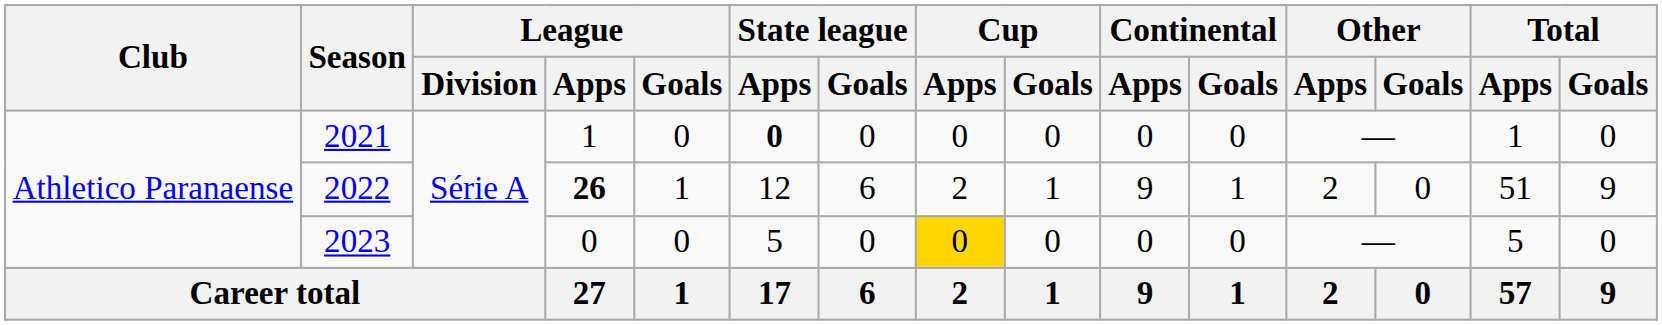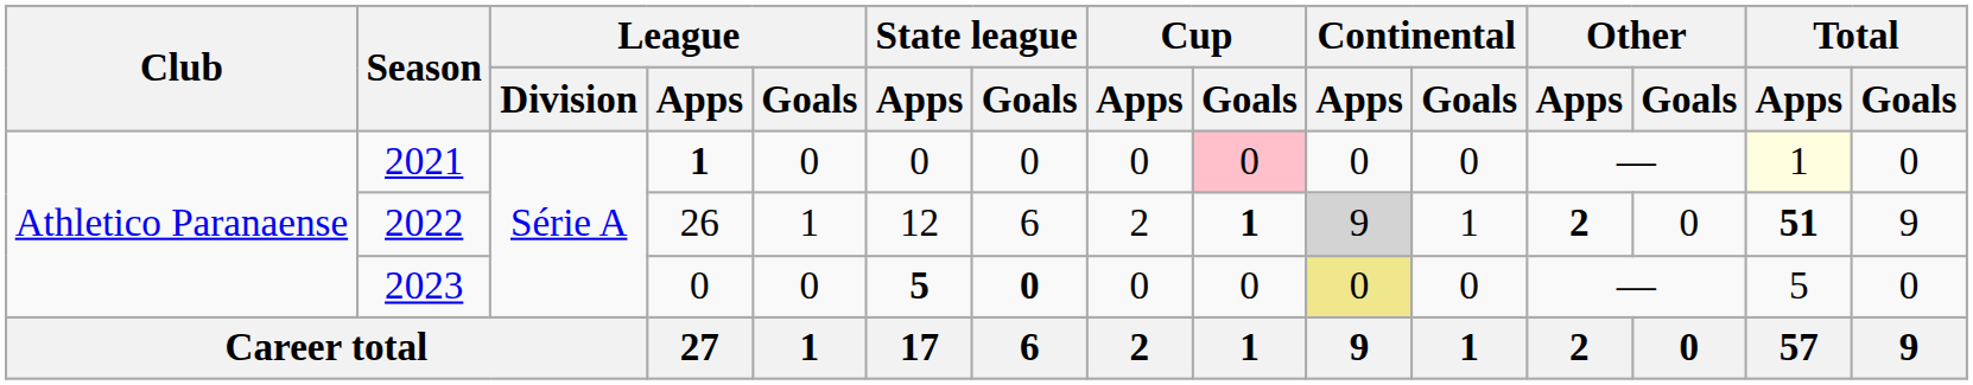2021 | League / Apps: normal -> bold
2021 | State league / Apps: bold -> normal
2021 | Cup / Goals: no background -> pink background
2021 | Total / Apps: no background -> lightyellow background
2022 | League / Apps: bold -> normal
2022 | Cup / Goals: normal -> bold
2022 | Continental / Apps: no background -> lightgrey background
2022 | Other / Apps: normal -> bold
2022 | Total / Apps: normal -> bold
2023 | State league / Apps: normal -> bold
2023 | State league / Goals: normal -> bold
2023 | Cup / Apps: gold background -> no background
2023 | Continental / Apps: no background -> khaki background
